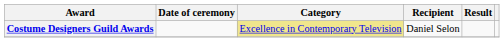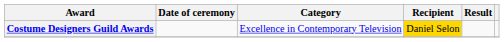Costume Designers Guild Awards | Category: khaki background -> no background
Costume Designers Guild Awards | Recipient: no background -> gold background
